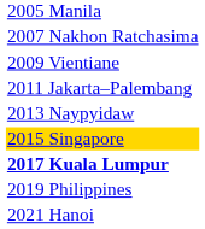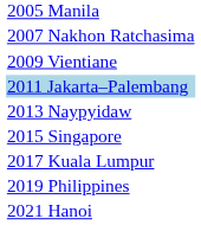2011 Jakarta–Palembang | column 1: no background -> lightblue background
2015 Singapore | column 1: gold background -> no background
2017 Kuala Lumpur | column 1: bold -> normal
